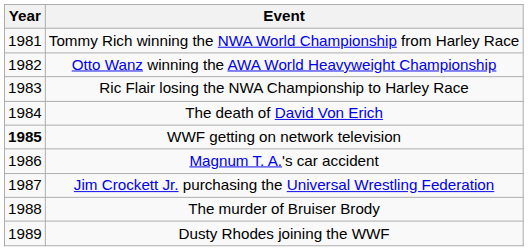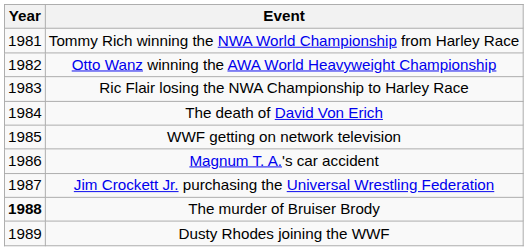WWF getting on network television | Year: bold -> normal
The murder of Bruiser Brody | Year: normal -> bold
